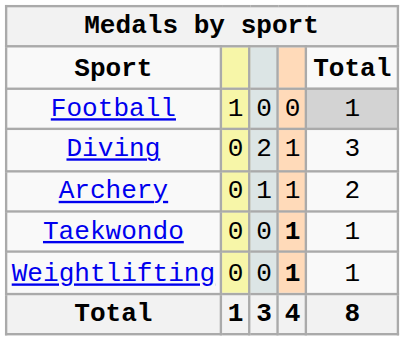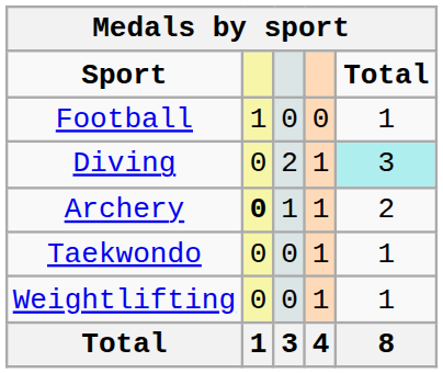Football | Total: lightgrey background -> no background
Diving | Total: no background -> paleturquoise background
Archery | column 2: normal -> bold
Taekwondo | column 4: bold -> normal
Weightlifting | column 4: bold -> normal
